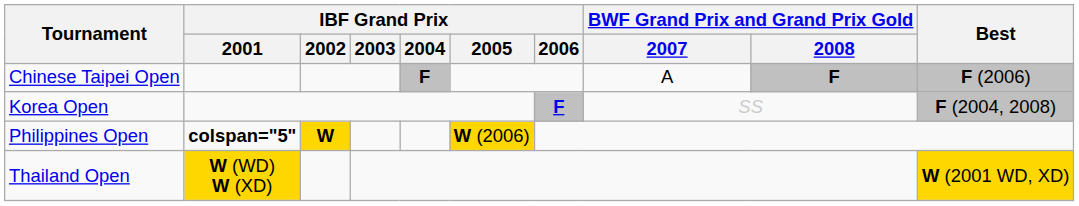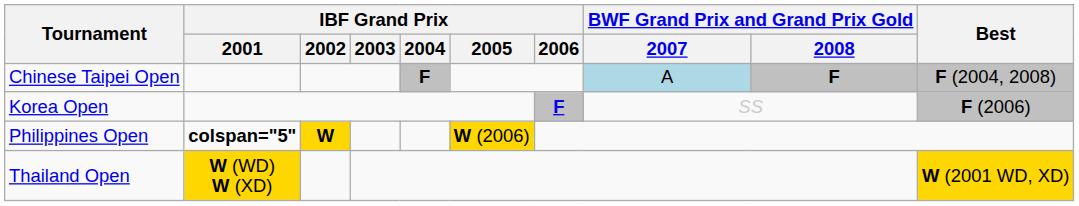Chinese Taipei Open | BWF Grand Prix and Grand Prix Gold / 2007: no background -> lightblue background
Chinese Taipei Open | Best: F (2006) -> F (2004, 2008)
Korea Open | Best: F (2004, 2008) -> F (2006)
